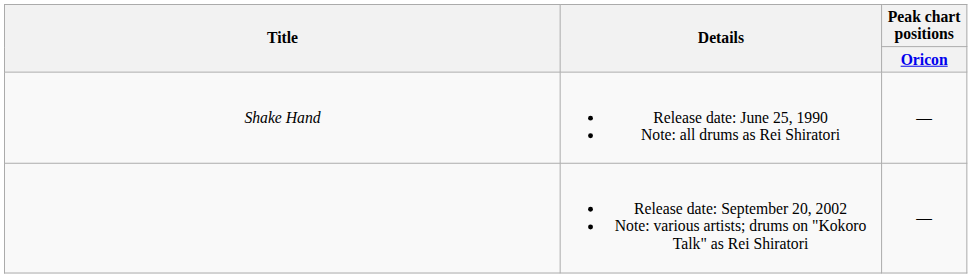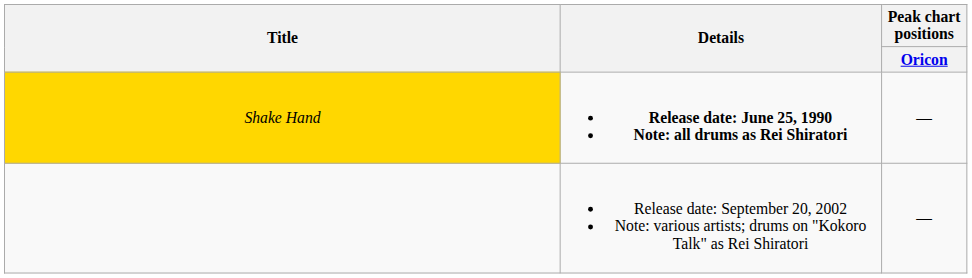row 3 | Title: no background -> gold background
row 3 | Details: normal -> bold
